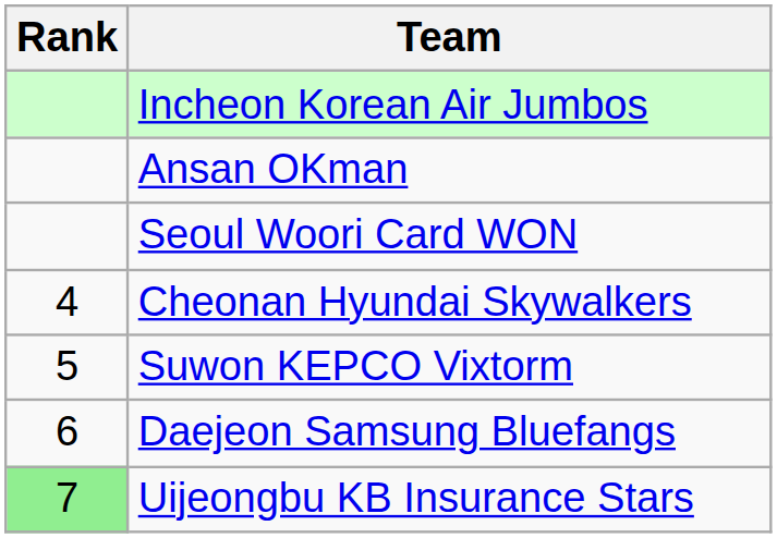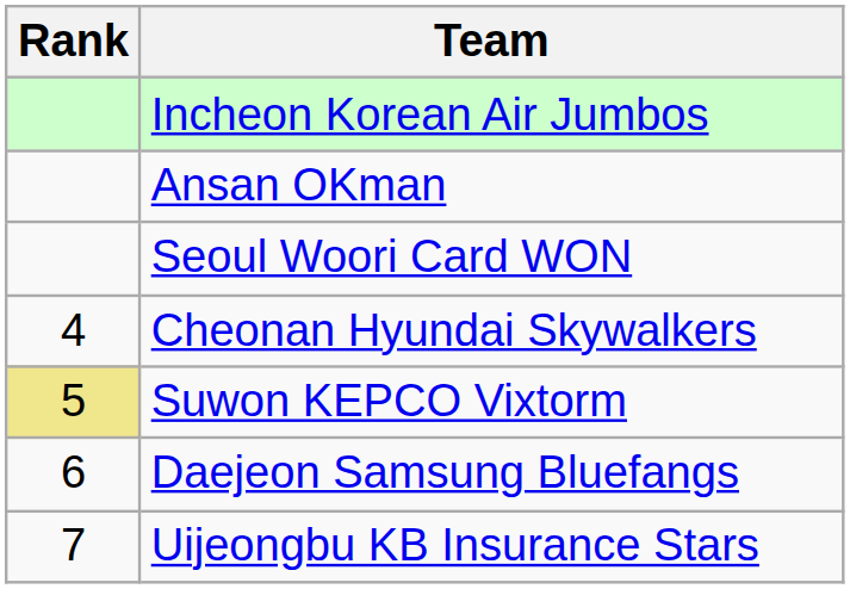Suwon KEPCO Vixtorm | Rank: no background -> khaki background
Uijeongbu KB Insurance Stars | Rank: lightgreen background -> no background
